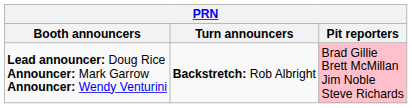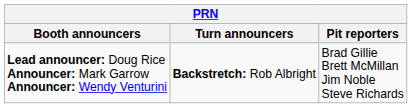row 3 | Pit reporters: pink background -> no background
